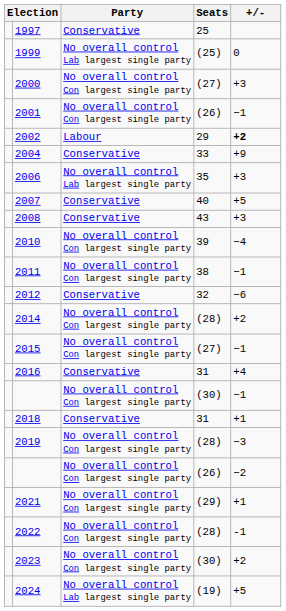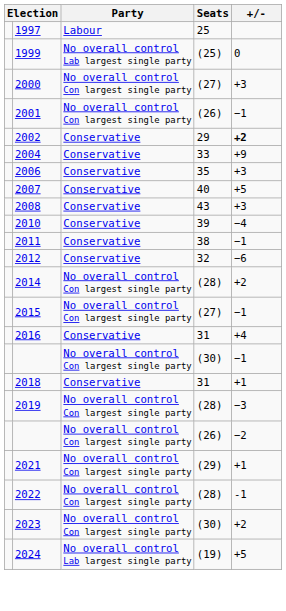1997 | Party: Conservative -> Labour
2002 | Party: Labour -> Conservative
2006 | Party: No overall control Lab largest single party -> Conservative
2010 | Party: No overall control Con largest single party -> Conservative
2011 | Party: No overall control Con largest single party -> Conservative
